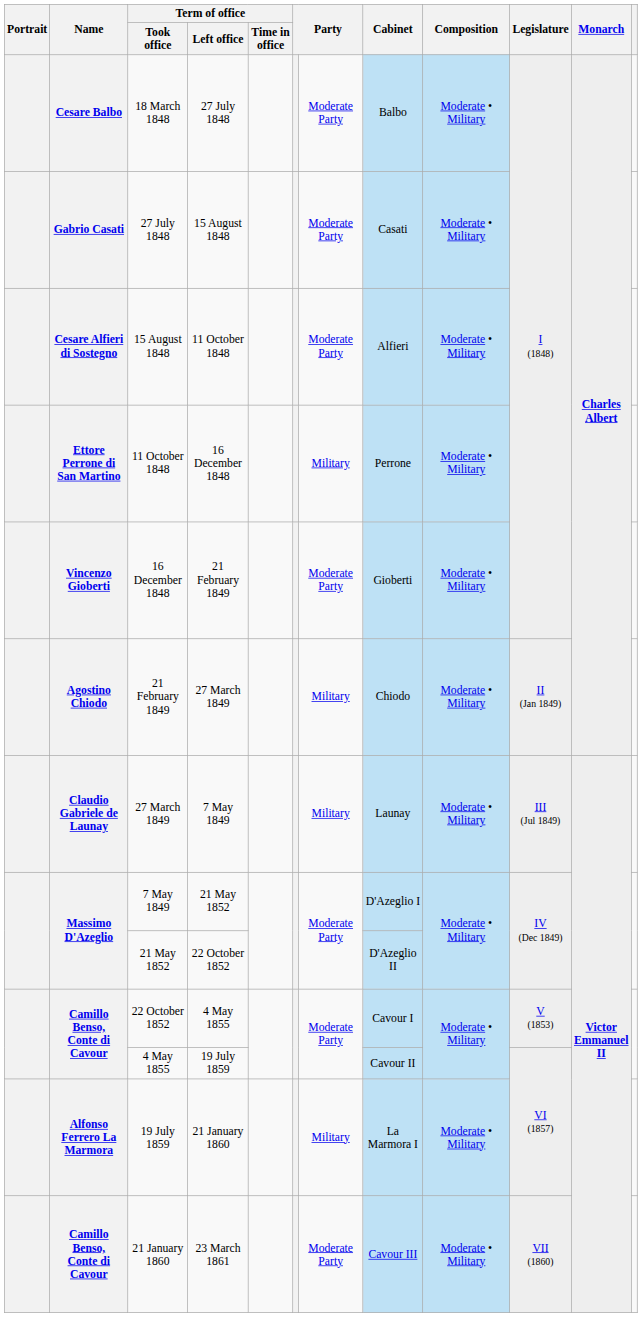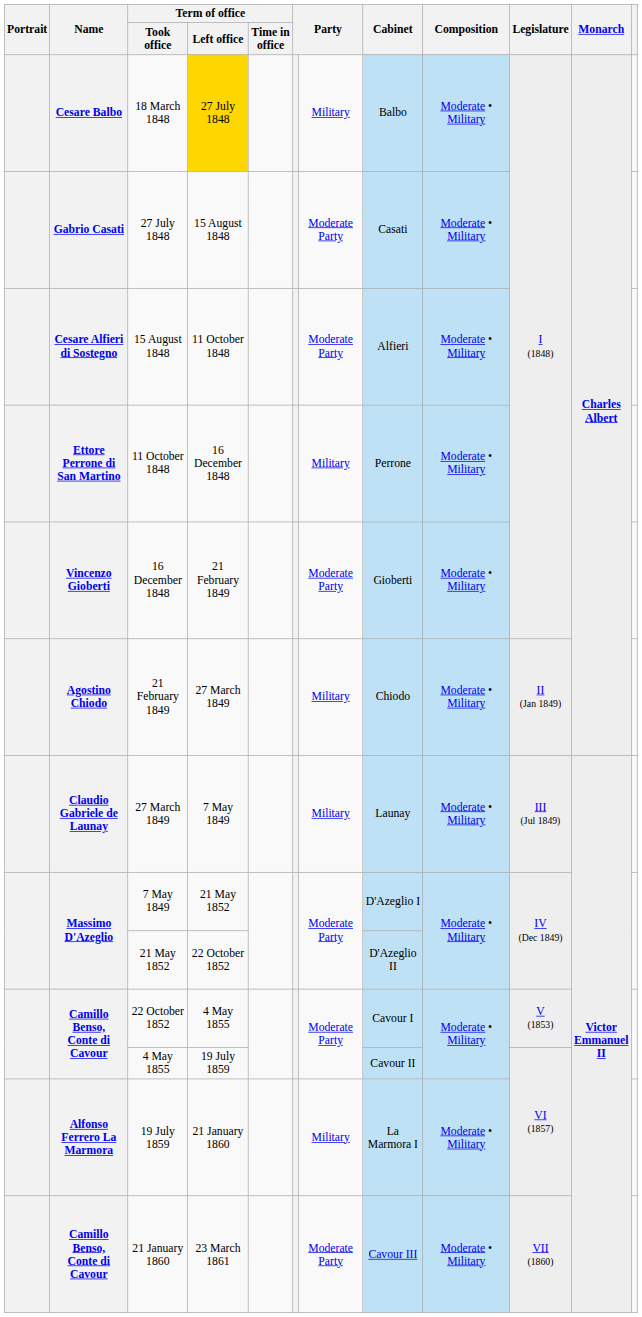18 March 1848 | Term of office / Left office: no background -> gold background
18 March 1848 | column 7: Moderate Party -> Military
